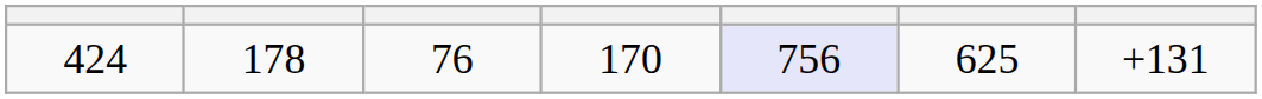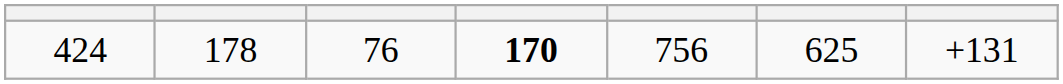424 | column 4: normal -> bold
424 | column 5: lavender background -> no background
